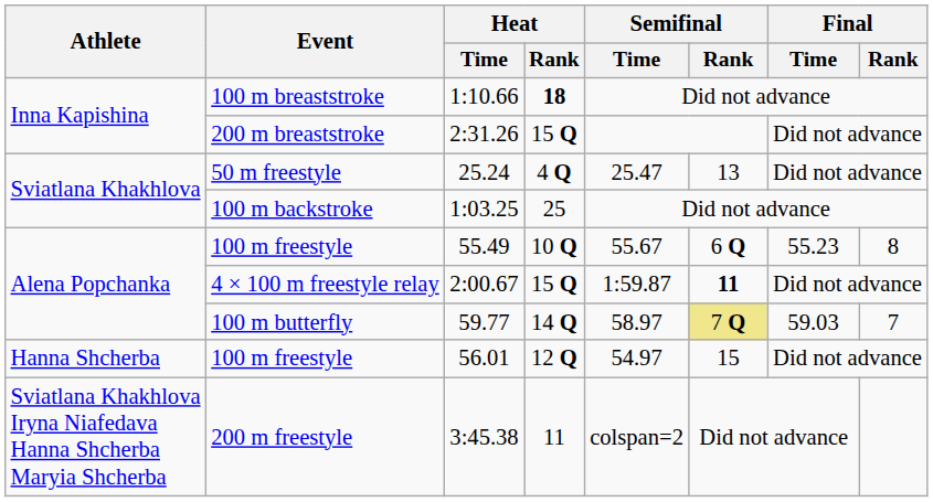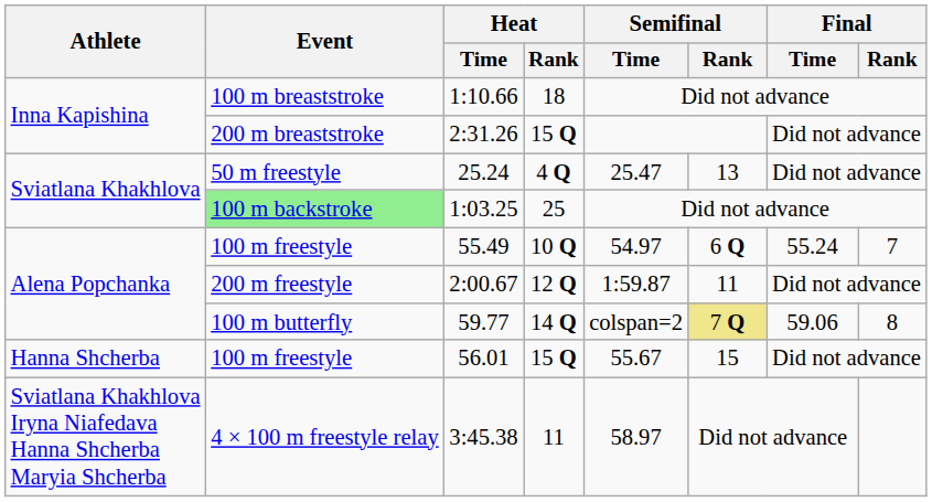1:10.66 | Heat / Rank: bold -> normal
1:03.25 | Event: no background -> lightgreen background
55.49 | Semifinal / Time: 55.67 -> 54.97
55.49 | Final / Time: 55.23 -> 55.24
55.49 | Final / Rank: 8 -> 7
2:00.67 | Event: 4 × 100 m freestyle relay -> 200 m freestyle
2:00.67 | Heat / Rank: 15 Q -> 12 Q
2:00.67 | Semifinal / Rank: bold -> normal
59.77 | Semifinal / Time: 58.97 -> colspan=2
59.77 | Final / Time: 59.03 -> 59.06
59.77 | Final / Rank: 7 -> 8
56.01 | Heat / Rank: 12 Q -> 15 Q
56.01 | Semifinal / Time: 54.97 -> 55.67
3:45.38 | Event: 200 m freestyle -> 4 × 100 m freestyle relay
3:45.38 | Semifinal / Time: colspan=2 -> 58.97
